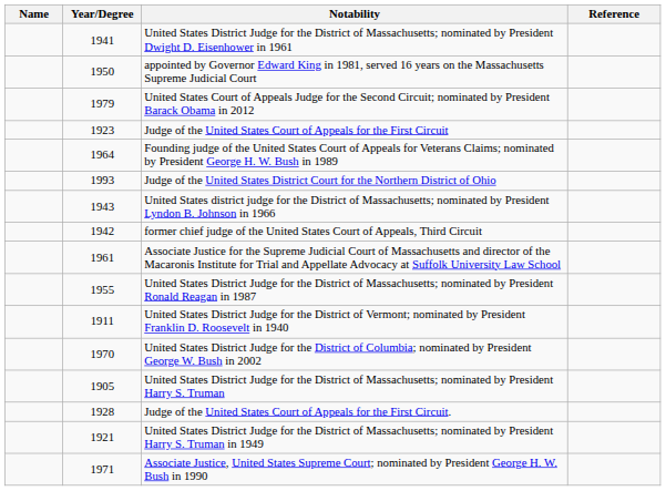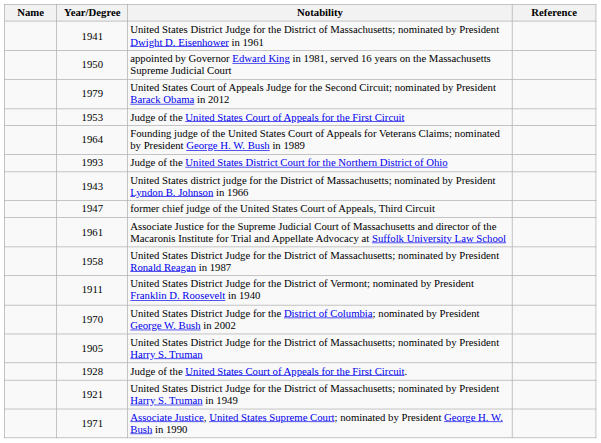row 5 | Year/Degree: 1923 -> 1953
row 9 | Year/Degree: 1942 -> 1947
row 11 | Year/Degree: 1955 -> 1958
